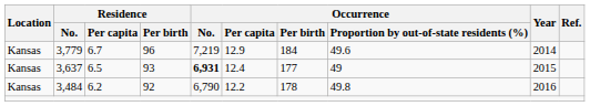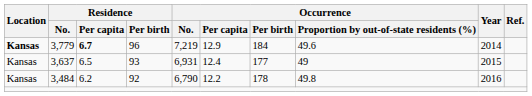3,779 | Location: normal -> bold
3,779 | Residence / Per capita: normal -> bold
3,637 | Occurrence / No.: bold -> normal
